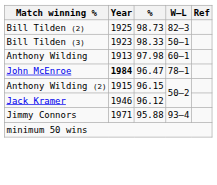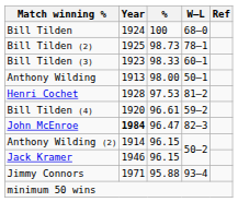+ row: Bill Tilden | 1924 | 100 | 68–0
Bill Tilden (2) | W–L: 82–3 -> 78–1
Bill Tilden (3) | W–L: 50–1 -> 60–1
Anthony Wilding | %: 97.98 -> 98.00
Anthony Wilding | W–L: 60–1 -> 50–1
+ row: Henri Cochet | 1928 | 97.53 | 81–2
+ row: Bill Tilden (4) | 1920 | 96.61 | 59–2
John McEnroe | W–L: 78–1 -> 82–3
Anthony Wilding (2) | Year: 1915 -> 1914
Jack Kramer | %: 96.12 -> 96.15
